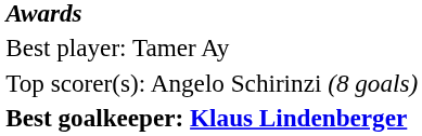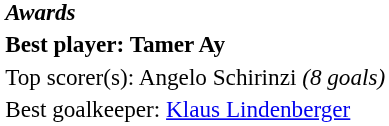Best player: Tamer Ay | Awards: normal -> bold
Best goalkeeper: Klaus Lindenberger | Awards: bold -> normal
